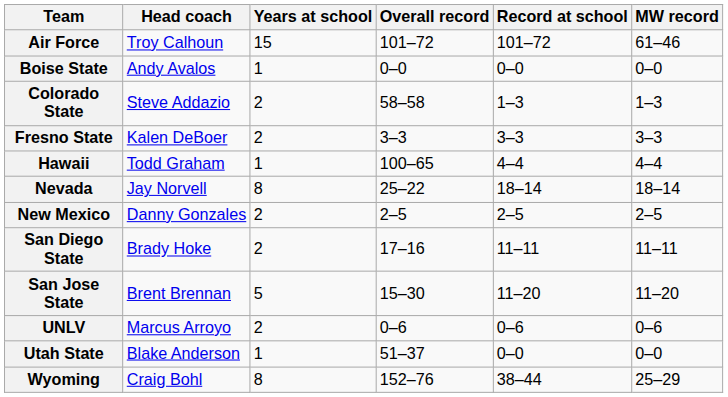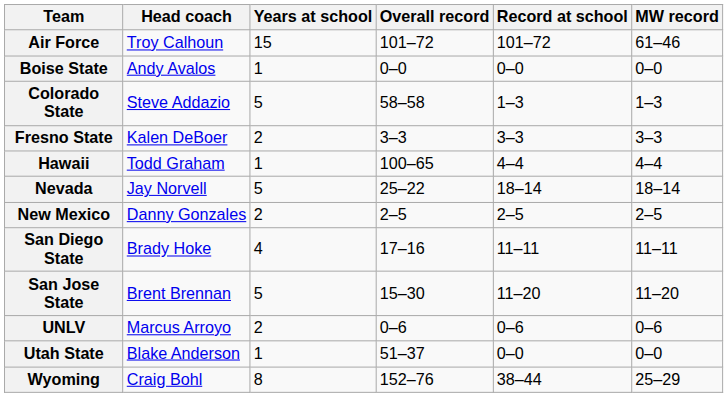Colorado State | Years at school: 2 -> 5
Nevada | Years at school: 8 -> 5
San Diego State | Years at school: 2 -> 4
